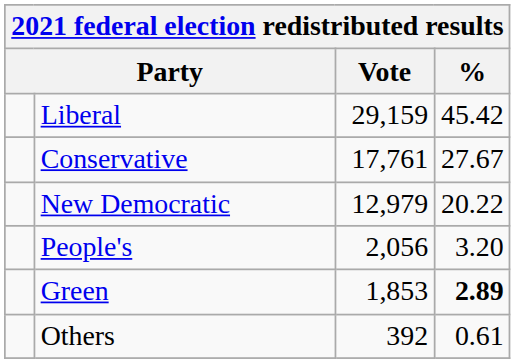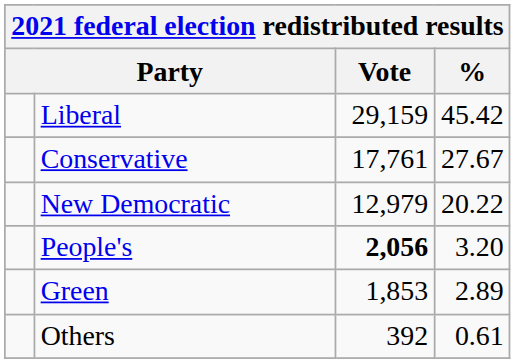People's | Vote: normal -> bold
Green | %: bold -> normal
